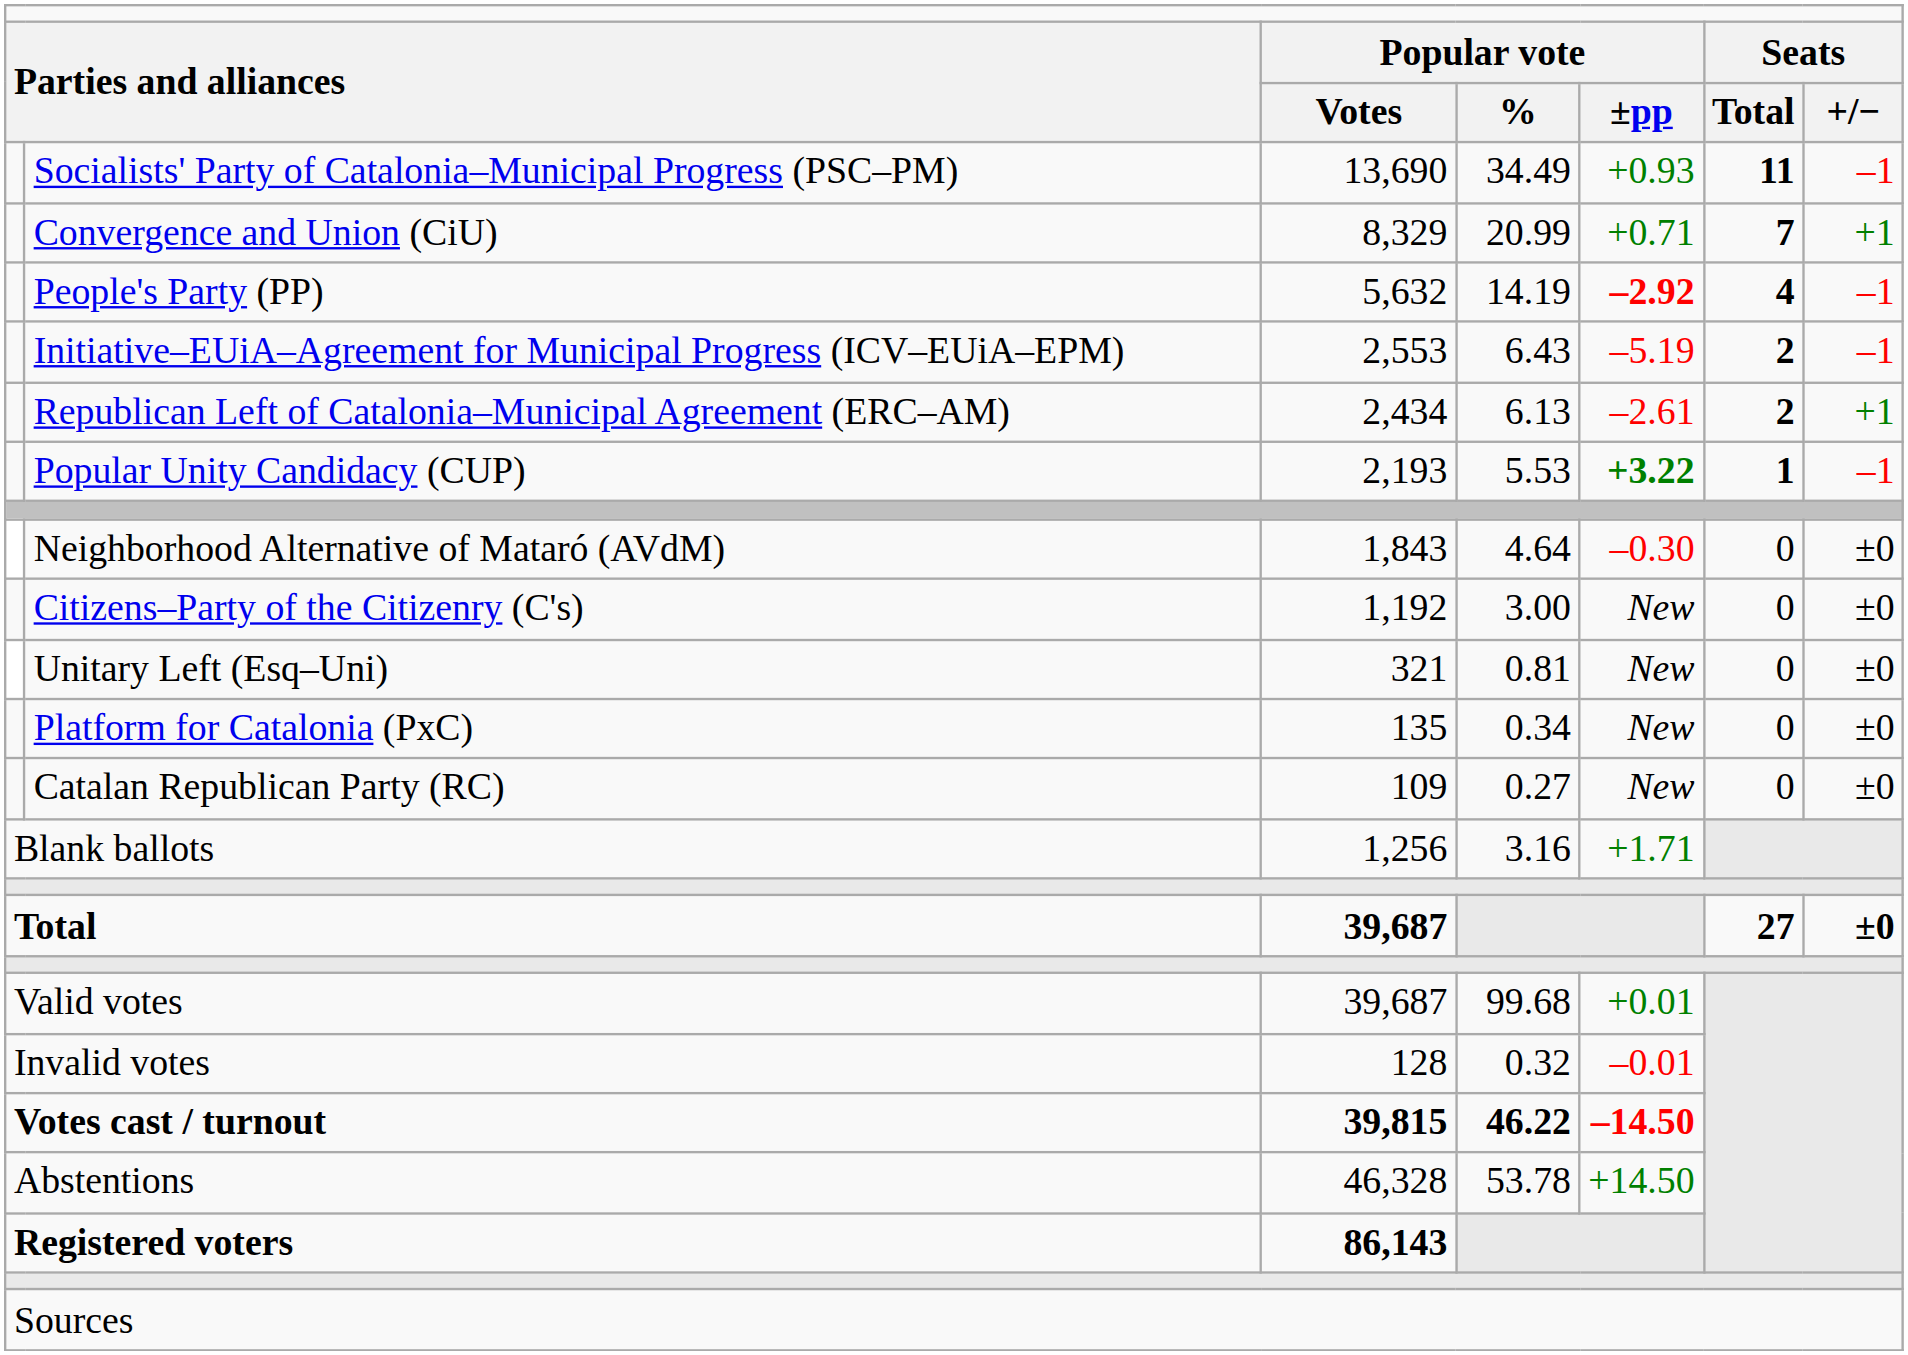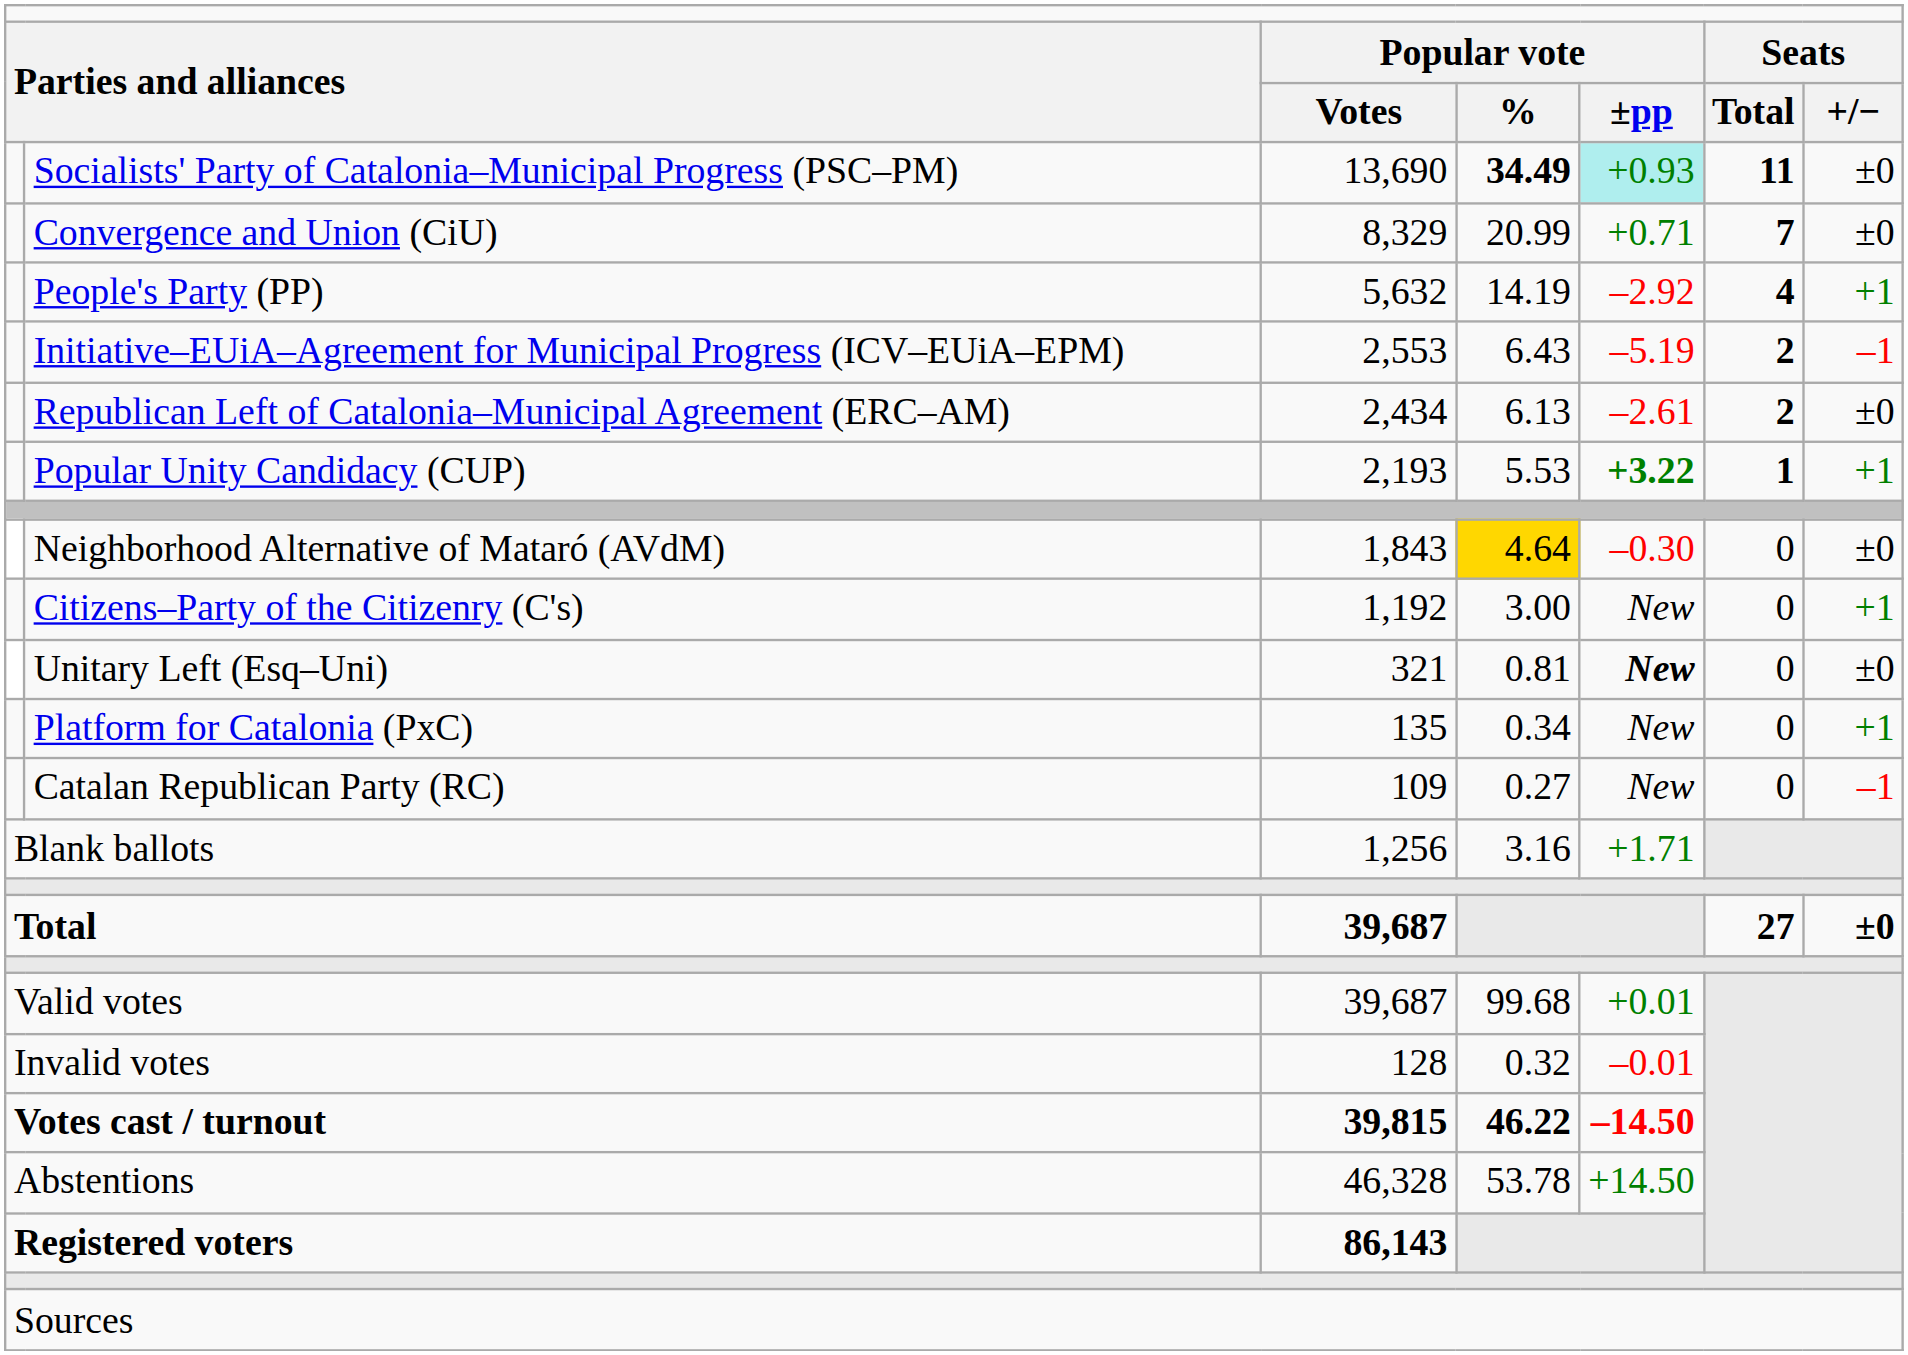Socialists' Party of Catalonia–Municipal Progress (PSC–PM) | column 4: normal -> bold
Socialists' Party of Catalonia–Municipal Progress (PSC–PM) | column 5: no background -> paleturquoise background
Socialists' Party of Catalonia–Municipal Progress (PSC–PM) | column 7: –1 -> ±0
Convergence and Union (CiU) | column 7: +1 -> ±0
People's Party (PP) | column 5: bold -> normal
People's Party (PP) | column 7: –1 -> +1
Republican Left of Catalonia–Municipal Agreement (ERC–AM) | column 7: +1 -> ±0
Popular Unity Candidacy (CUP) | column 7: –1 -> +1
Neighborhood Alternative of Mataró (AVdM) | column 4: no background -> gold background
Citizens–Party of the Citizenry (C's) | column 7: ±0 -> +1
Unitary Left (Esq–Uni) | column 5: normal -> bold
Platform for Catalonia (PxC) | column 7: ±0 -> +1
Catalan Republican Party (RC) | column 7: ±0 -> –1
